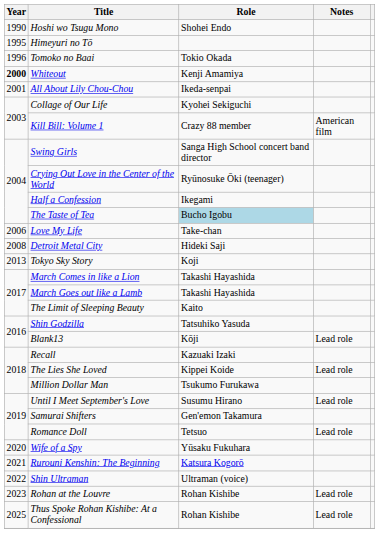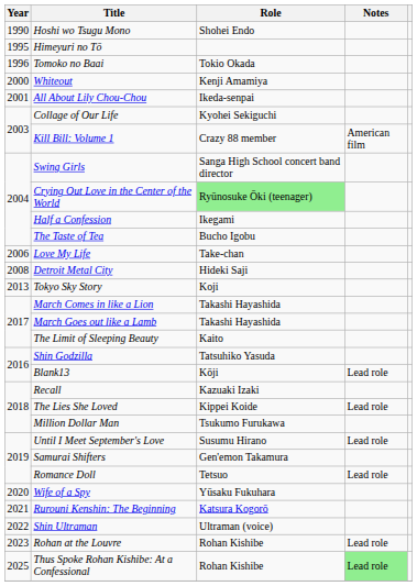Whiteout | Year: bold -> normal
Crying Out Love in the Center of the World | Role: no background -> lightgreen background
The Taste of Tea | Role: lightblue background -> no background
Thus Spoke Rohan Kishibe: At a Confessional | Notes: no background -> lightgreen background
